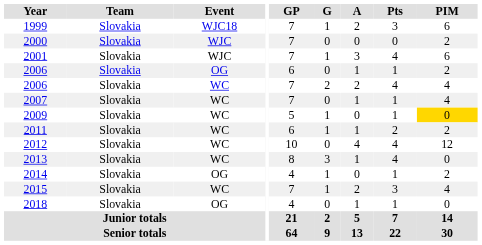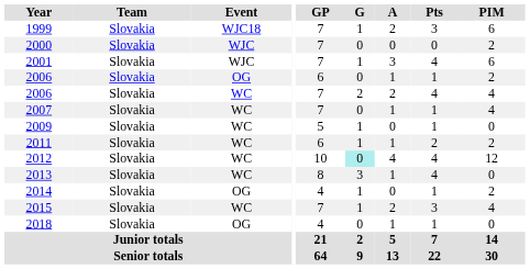2009 | PIM: gold background -> no background
2012 | G: no background -> paleturquoise background
